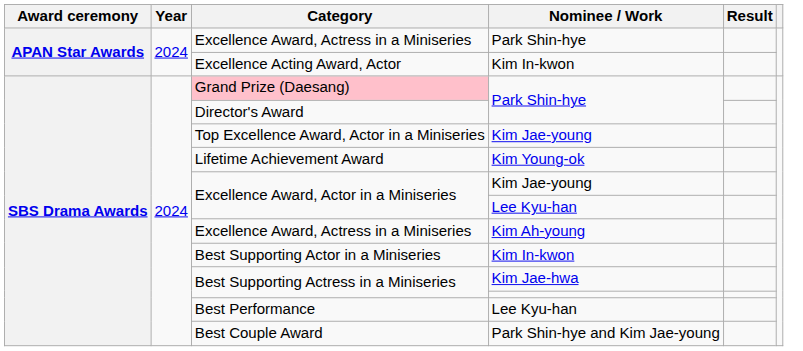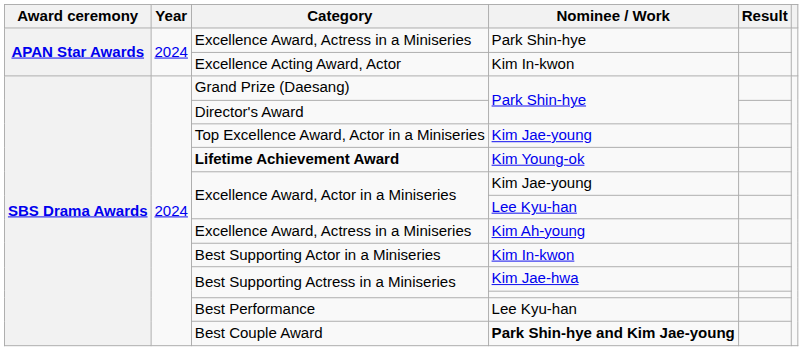Grand Prize (Daesang) | Category: pink background -> no background
Lifetime Achievement Award | Category: normal -> bold
Best Couple Award | Nominee / Work: normal -> bold
